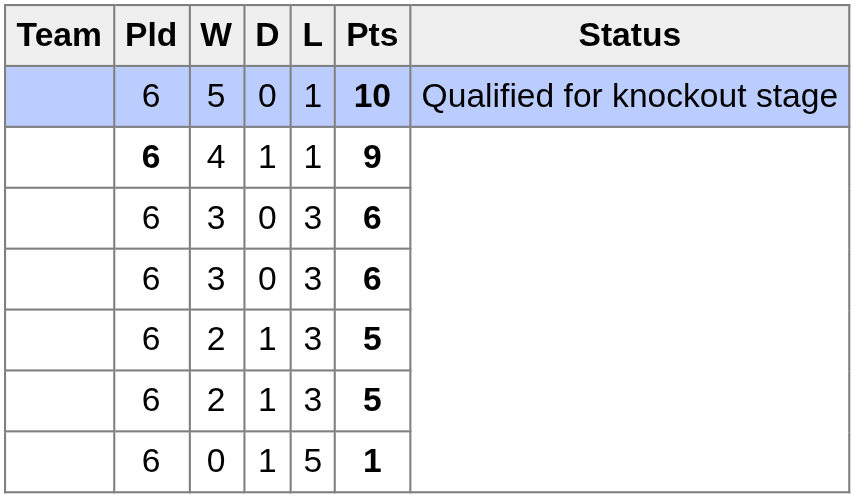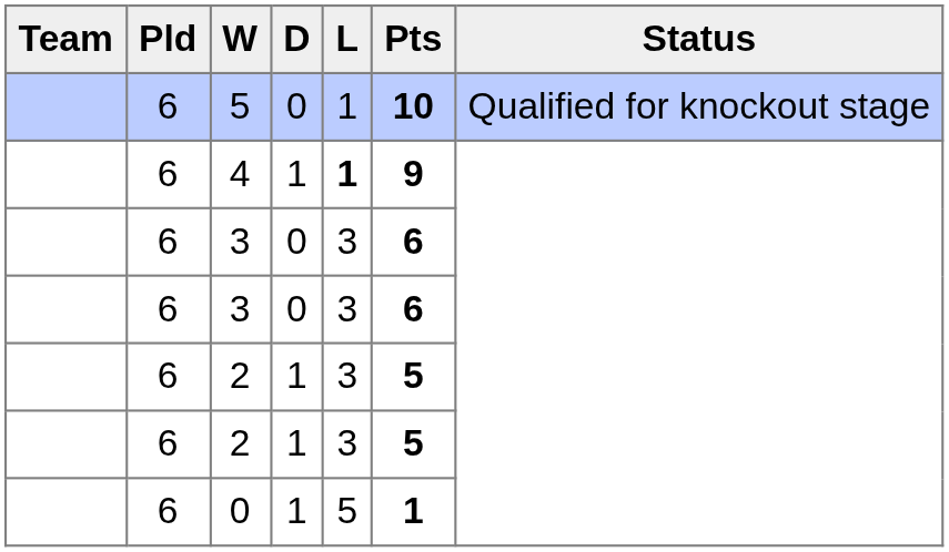4 | Pld: bold -> normal
4 | L: normal -> bold
